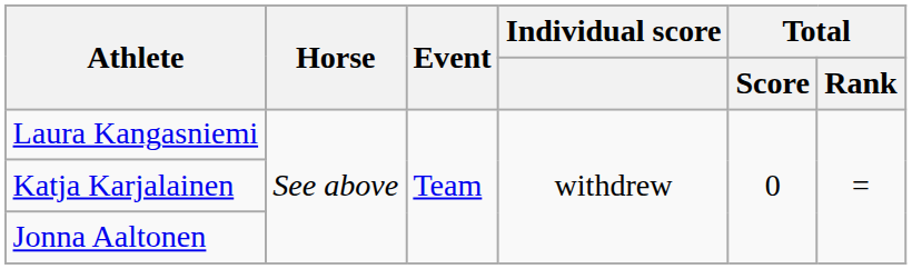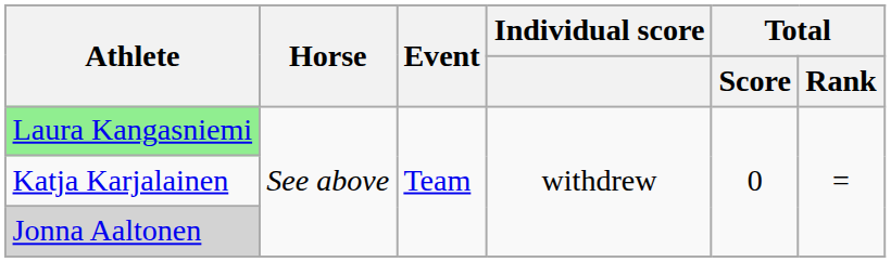Laura Kangasniemi | Athlete: no background -> lightgreen background
Jonna Aaltonen | Athlete: no background -> lightgrey background
